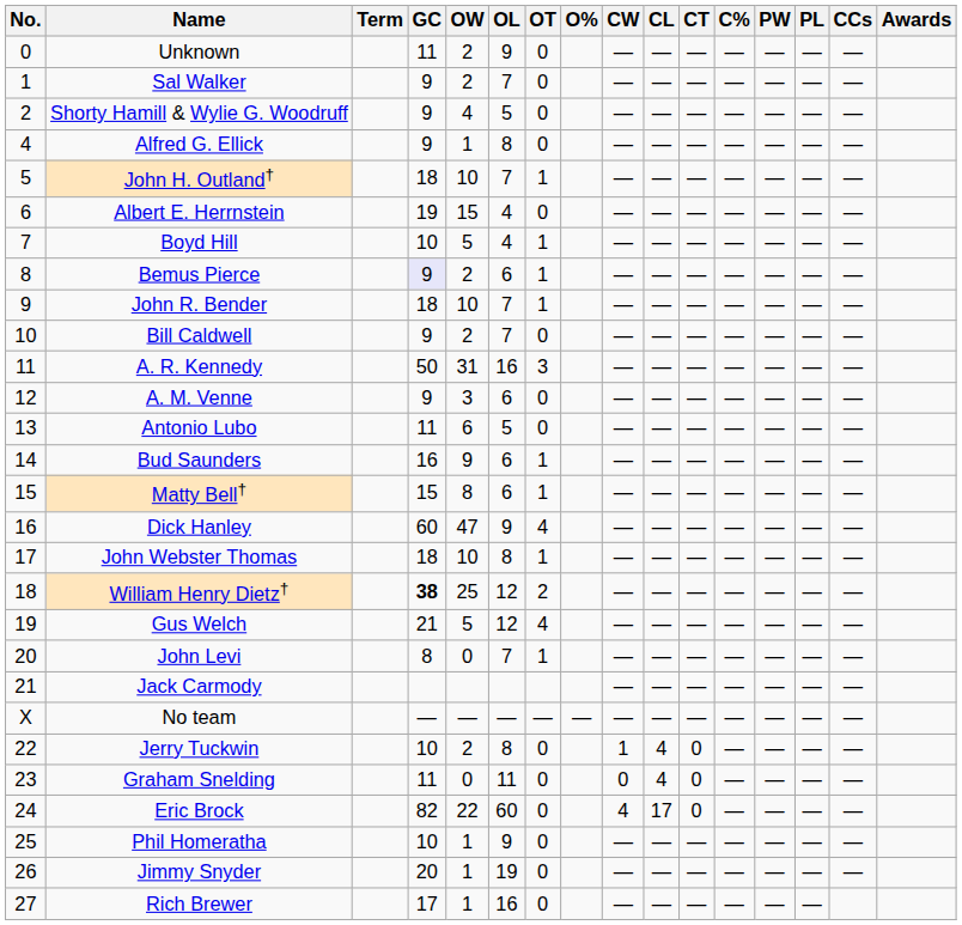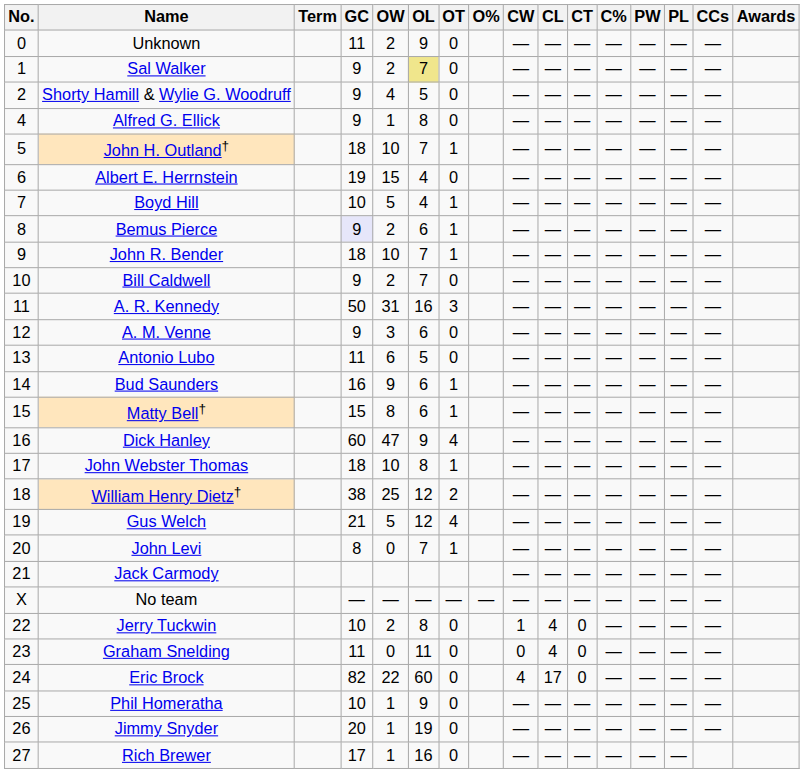Sal Walker | OL: no background -> khaki background
William Henry Dietz† | GC: bold -> normal
